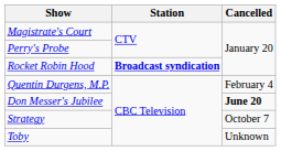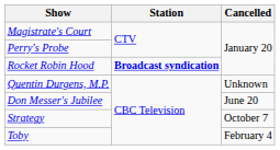Quentin Durgens, M.P. | Cancelled: February 4 -> Unknown
Don Messer's Jubilee | Cancelled: bold -> normal
Toby | Cancelled: Unknown -> February 4
